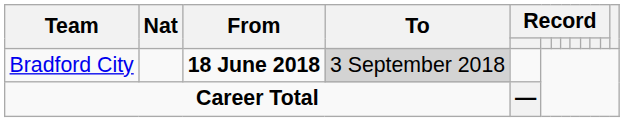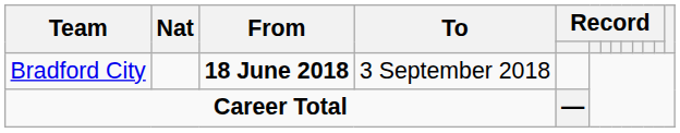Bradford City | To: lightgrey background -> no background
